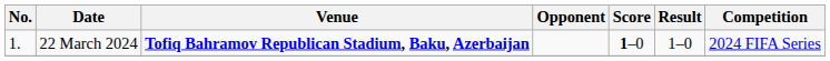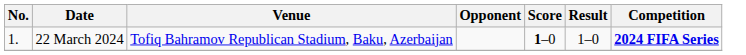22 March 2024 | Venue: bold -> normal
22 March 2024 | Competition: normal -> bold
